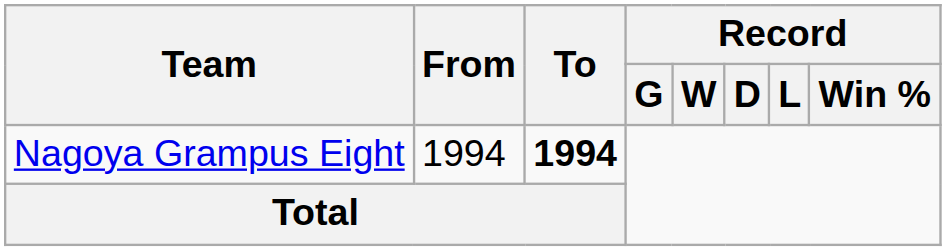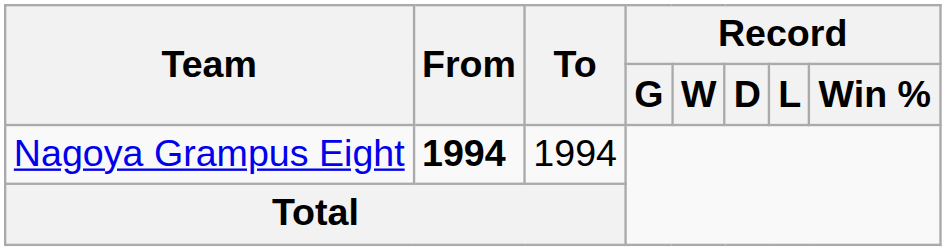Nagoya Grampus Eight | From: normal -> bold
Nagoya Grampus Eight | To: bold -> normal
